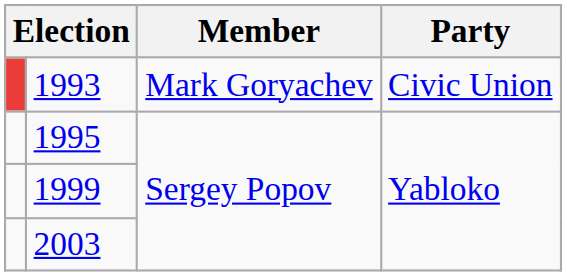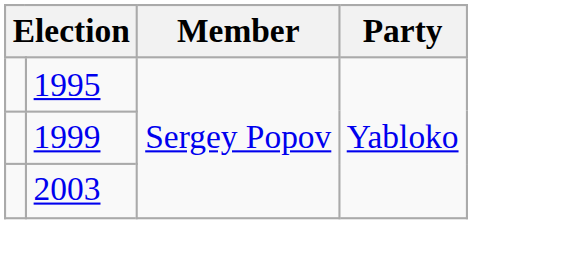- row: 1993 | Mark Goryachev | Civic Union
